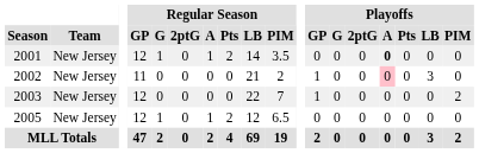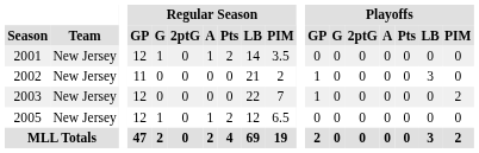2001 | Playoffs / A: bold -> normal
2002 | Playoffs / A: pink background -> no background
